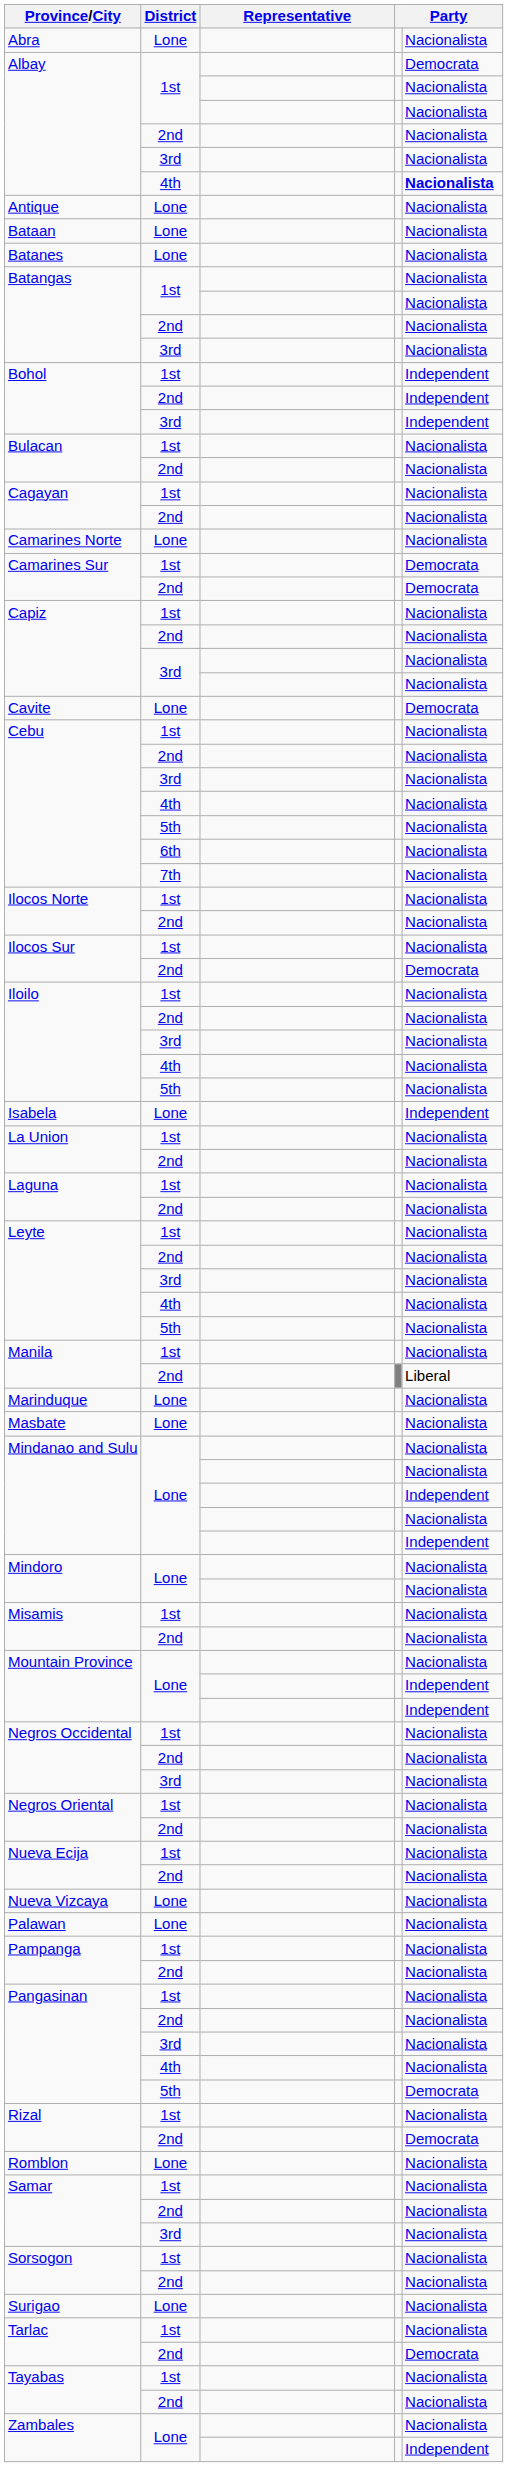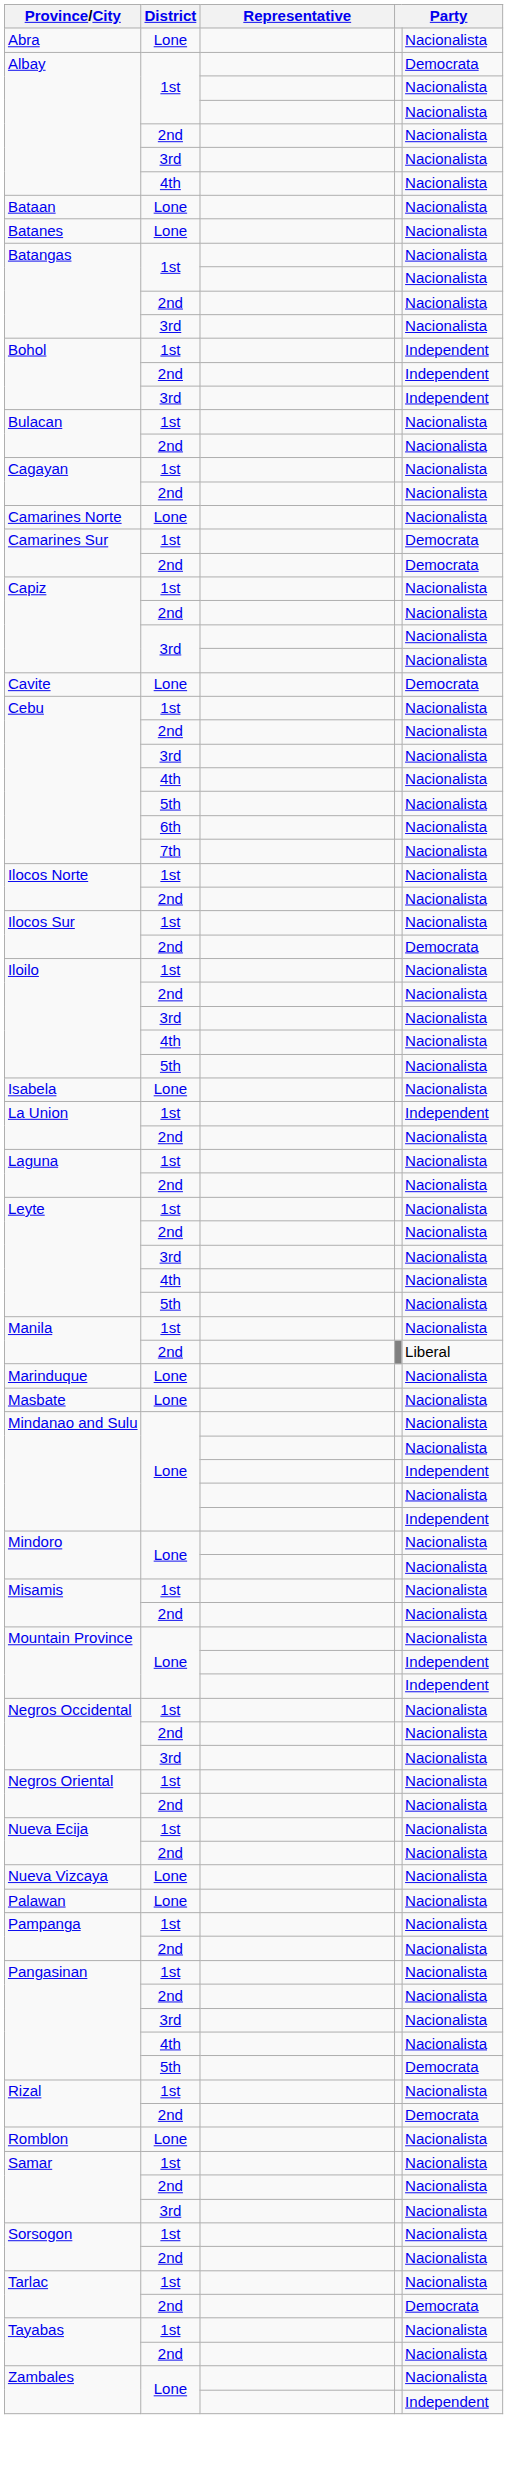Albay / 4th | column 5: bold -> normal
- row: Antique | Lone | Nacionalista
Isabela | column 5: Independent -> Nacionalista
La Union / 1st | column 5: Nacionalista -> Independent
- row: Surigao | Lone | Nacionalista
